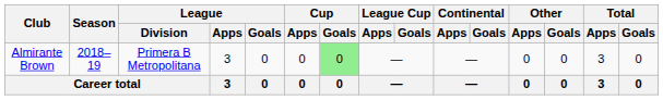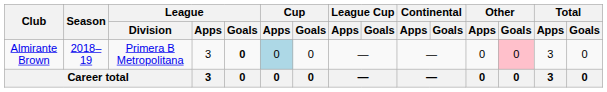Almirante Brown | League / Goals: normal -> bold
Almirante Brown | Cup / Apps: no background -> lightblue background
Almirante Brown | Cup / Goals: lightgreen background -> no background
Almirante Brown | Other / Goals: no background -> pink background
